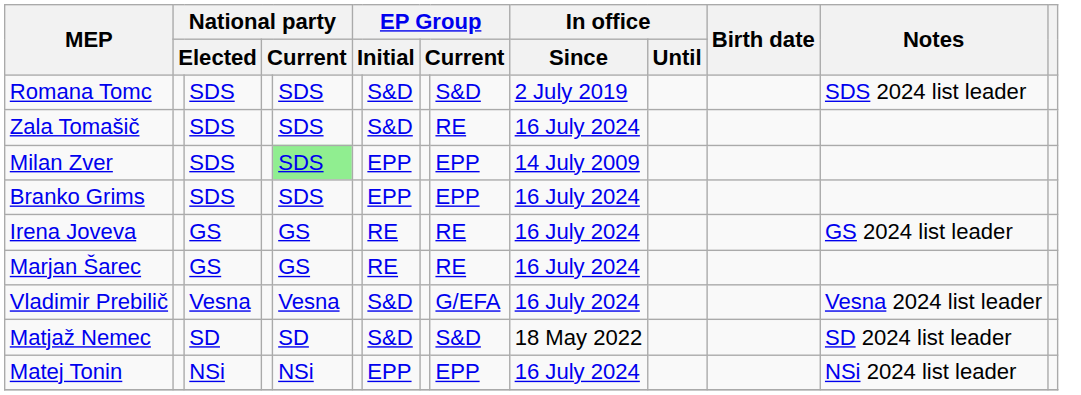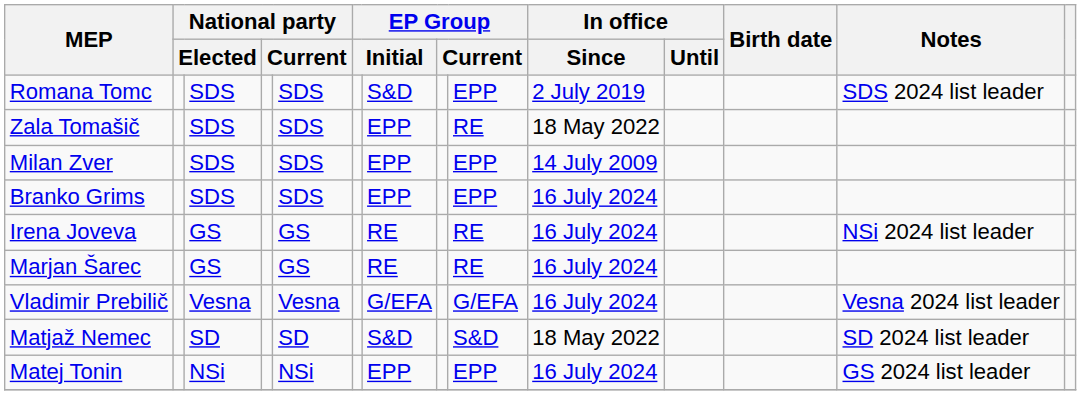Romana Tomc | column 9: S&D -> EPP
Zala Tomašič | column 7: S&D -> EPP
Zala Tomašič | In office / Since: 16 July 2024 -> 18 May 2022
Milan Zver | column 5: lightgreen background -> no background
Irena Joveva | Notes: GS 2024 list leader -> NSi 2024 list leader
Vladimir Prebilič | column 7: S&D -> G/EFA
Matej Tonin | Notes: NSi 2024 list leader -> GS 2024 list leader
